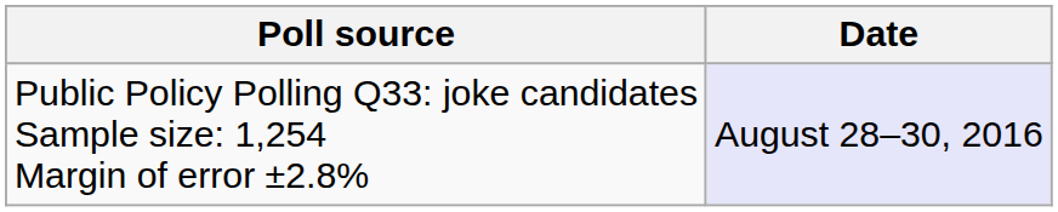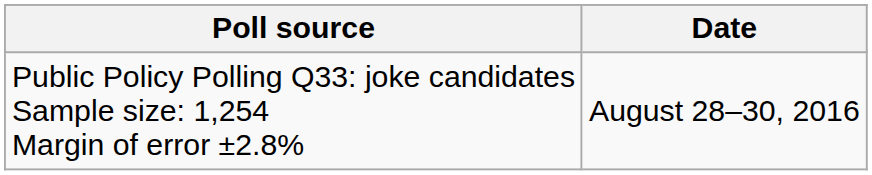row 2 | Date: lavender background -> no background
